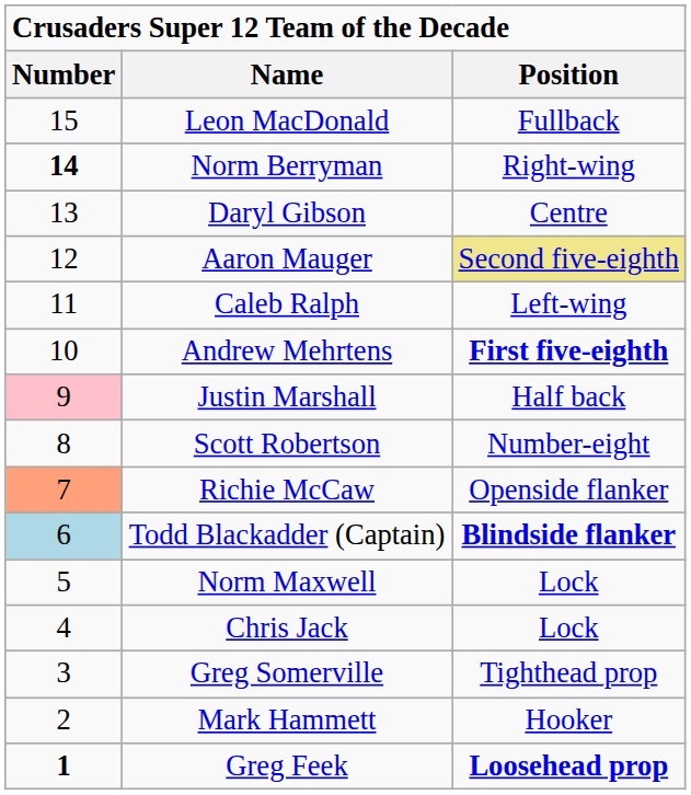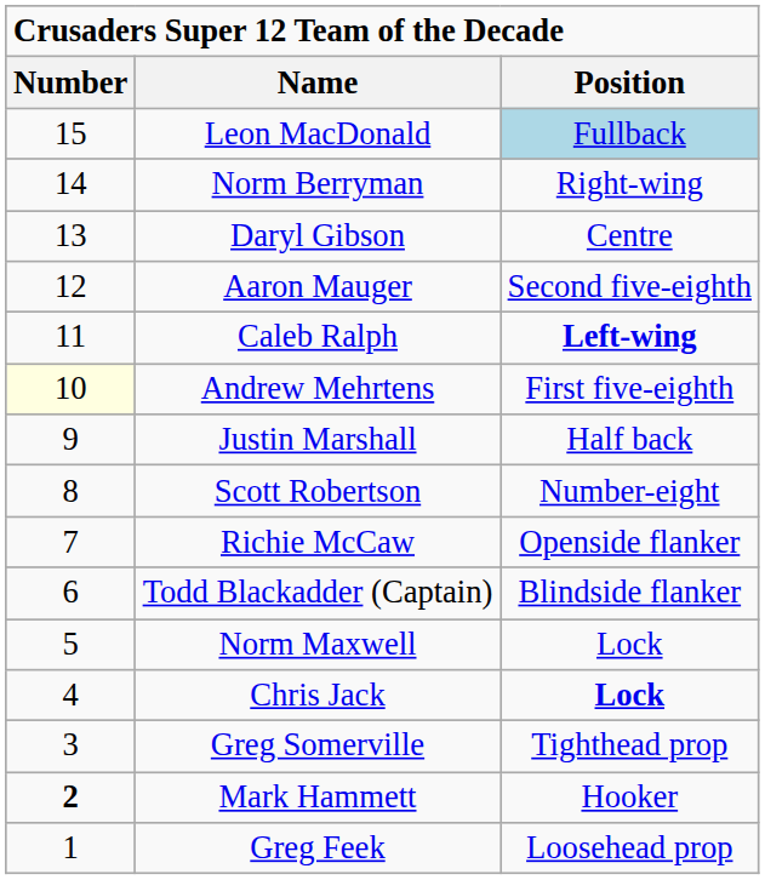Leon MacDonald | Position: no background -> lightblue background
Norm Berryman | Number: bold -> normal
Aaron Mauger | Position: khaki background -> no background
Caleb Ralph | Position: normal -> bold
Andrew Mehrtens | Number: no background -> lightyellow background
Andrew Mehrtens | Position: bold -> normal
Justin Marshall | Number: pink background -> no background
Richie McCaw | Number: lightsalmon background -> no background
Todd Blackadder (Captain) | Number: lightblue background -> no background
Todd Blackadder (Captain) | Position: bold -> normal
Chris Jack | Position: normal -> bold
Mark Hammett | Number: normal -> bold
Greg Feek | Number: bold -> normal
Greg Feek | Position: bold -> normal
